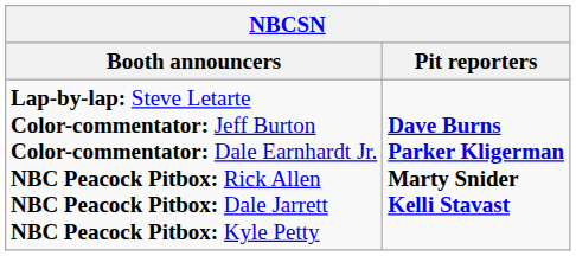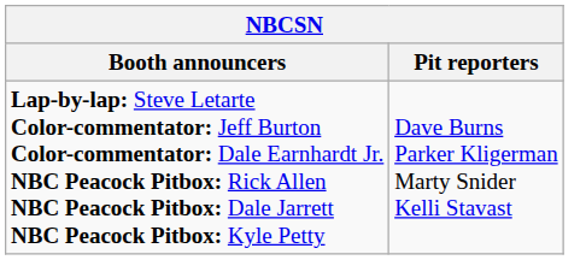row 3 | Pit reporters: bold -> normal
